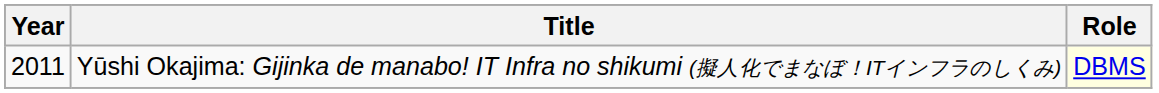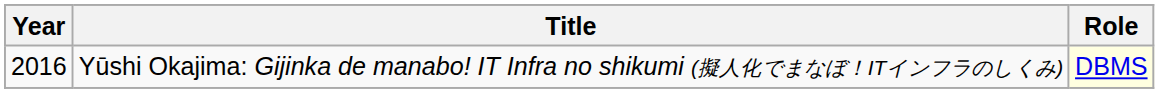row 2 | Year: 2011 -> 2016
